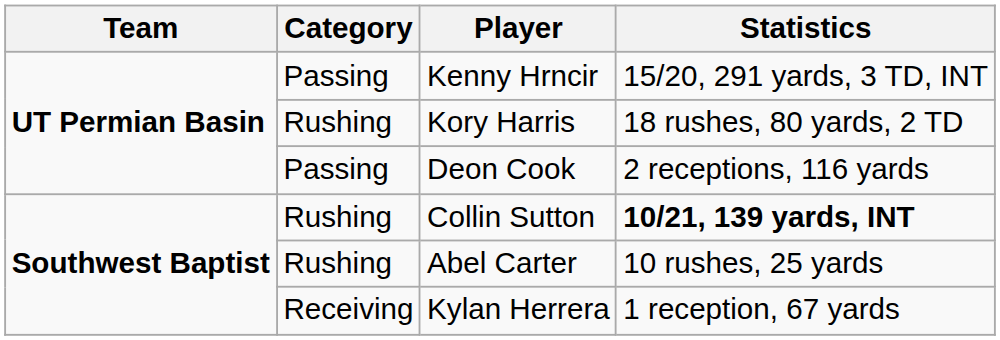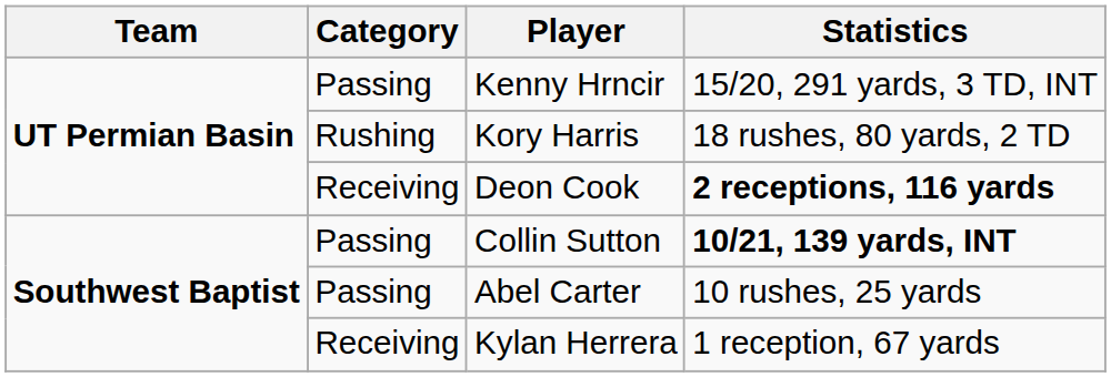Deon Cook | Category: Passing -> Receiving
Deon Cook | Statistics: normal -> bold
Collin Sutton | Category: Rushing -> Passing
Abel Carter | Category: Rushing -> Passing
